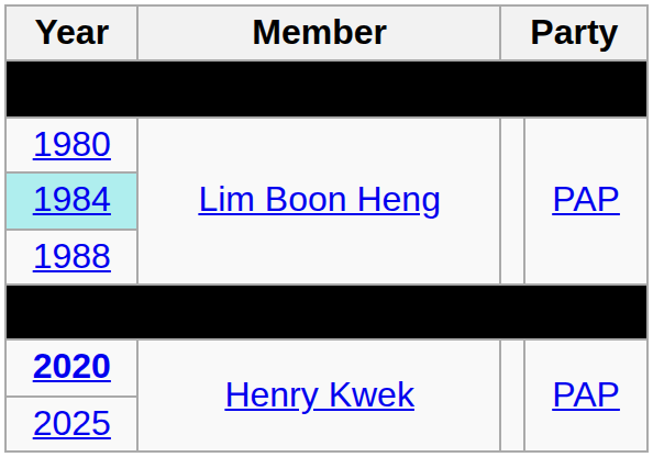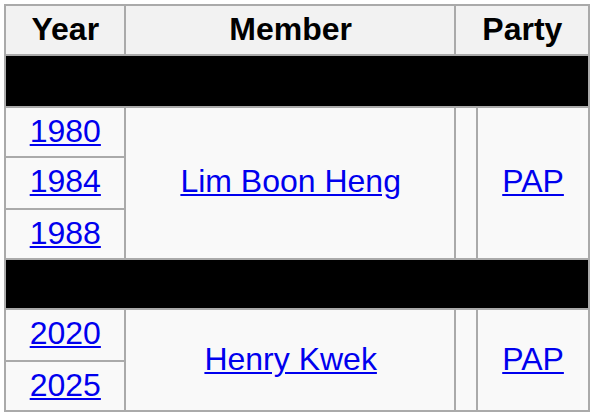1984 | Year: paleturquoise background -> no background
2020 | Year: bold -> normal
